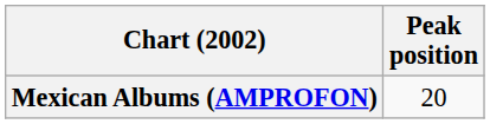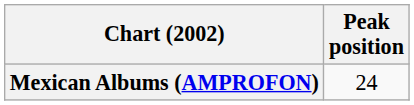Mexican Albums (AMPROFON) | Peak position: 20 -> 24
